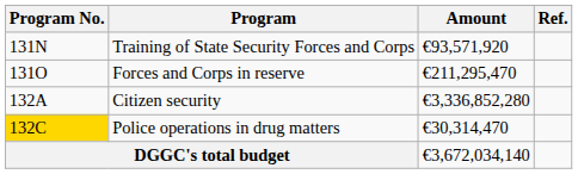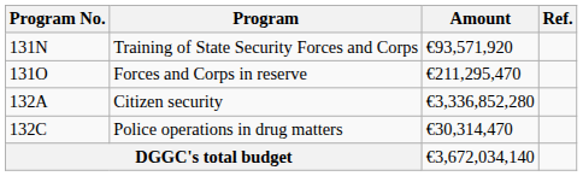Police operations in drug matters | Program No.: gold background -> no background
